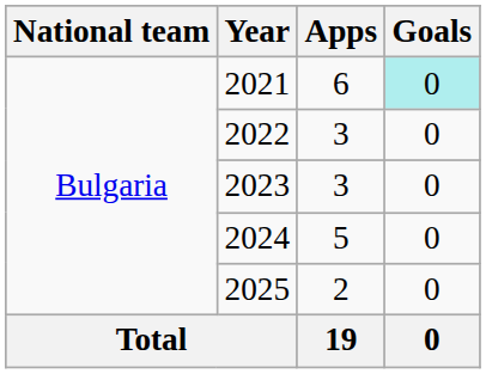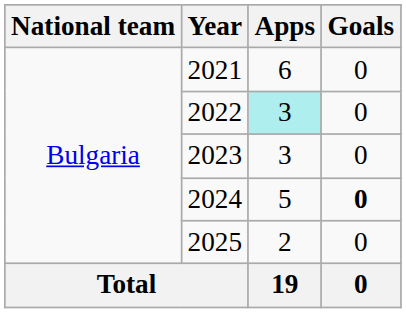2021 | Goals: paleturquoise background -> no background
2022 | Apps: no background -> paleturquoise background
2024 | Goals: normal -> bold
